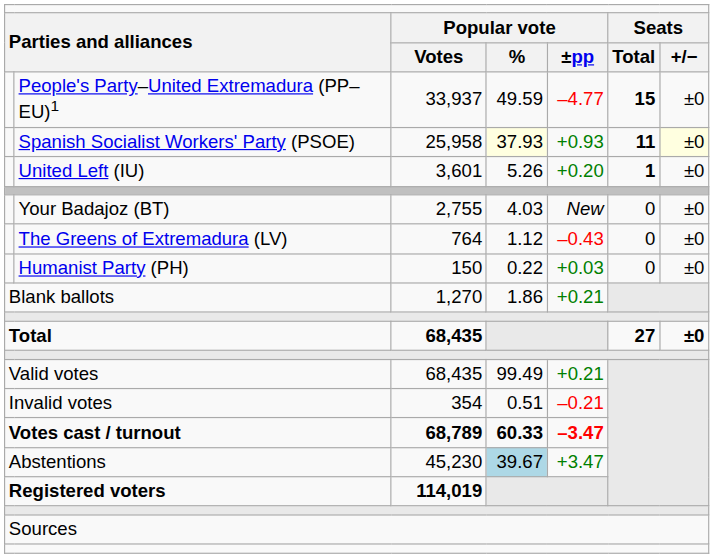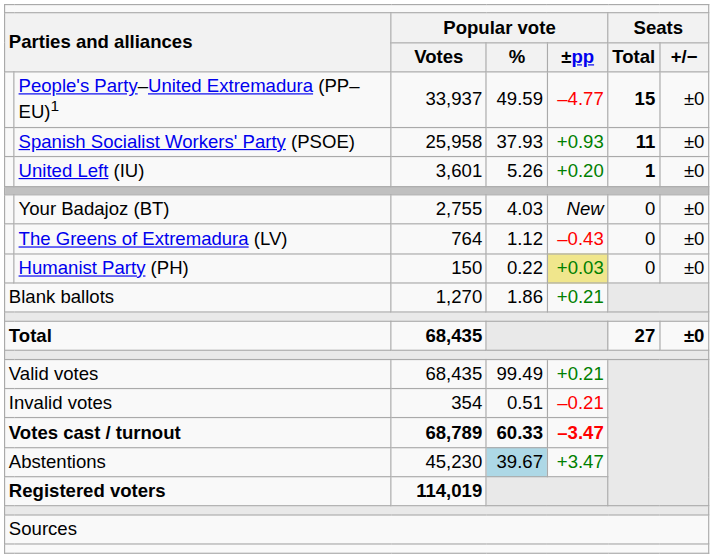Spanish Socialist Workers' Party (PSOE) | column 4: lightyellow background -> no background
Spanish Socialist Workers' Party (PSOE) | column 7: lightyellow background -> no background
Humanist Party (PH) | column 5: no background -> khaki background
